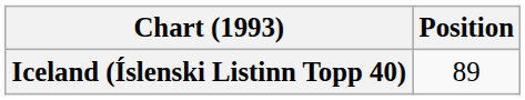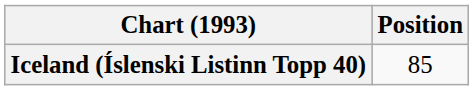Iceland (Íslenski Listinn Topp 40) | Position: 89 -> 85
